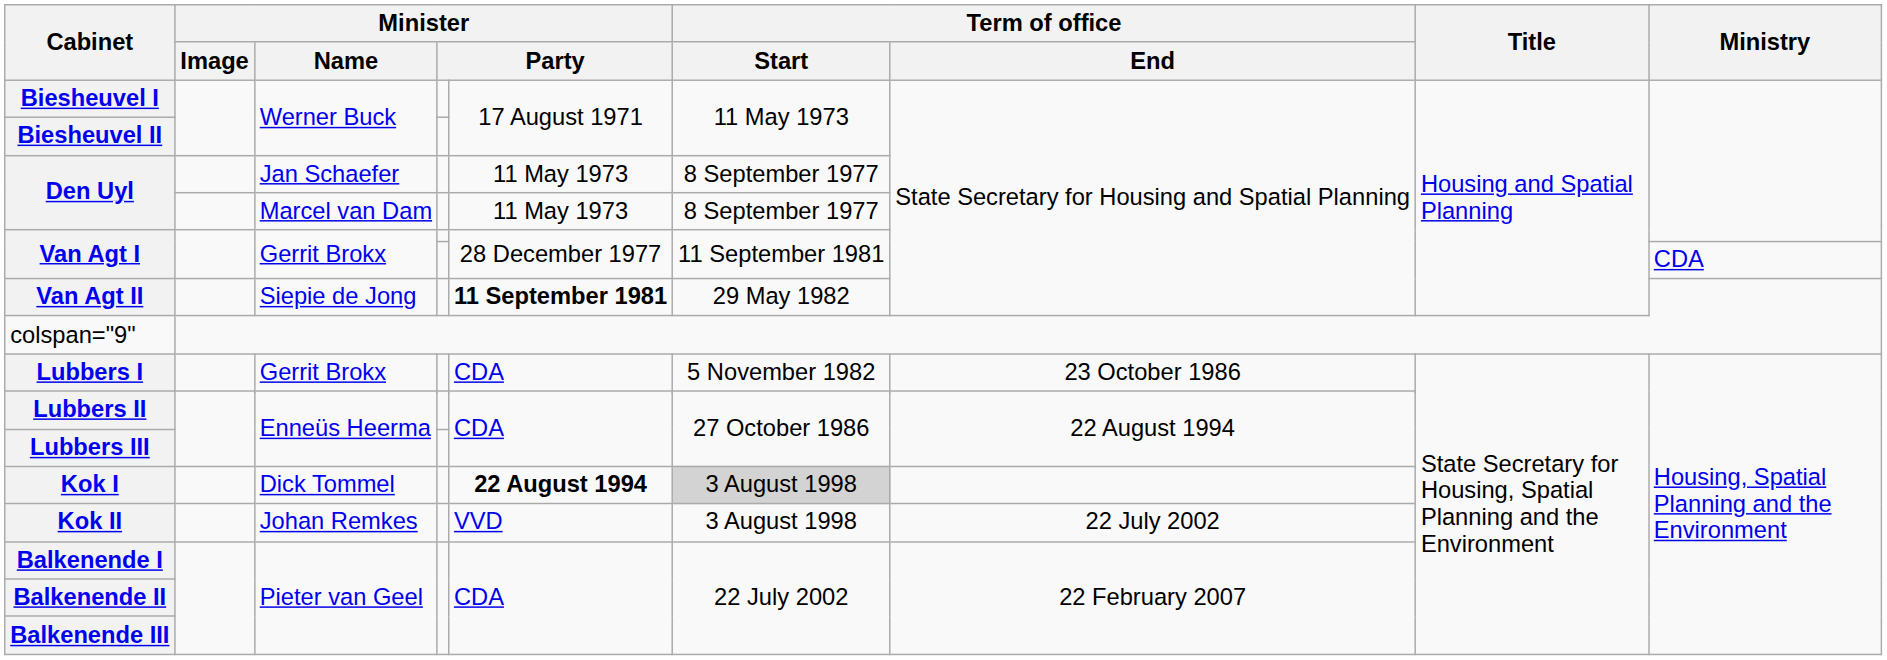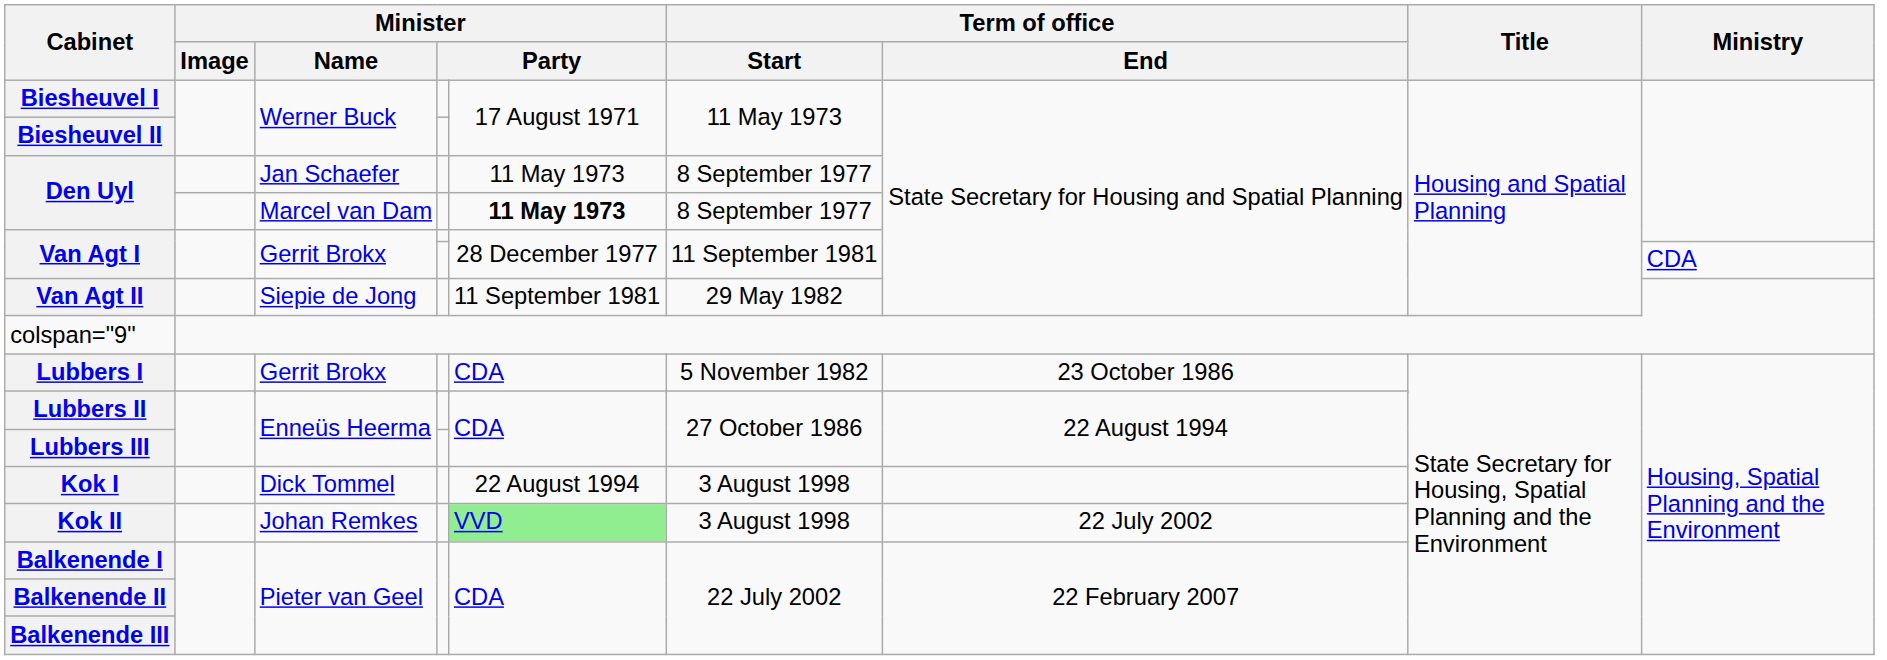Den Uyl / Marcel van Dam | column 5: normal -> bold
Van Agt II | column 5: bold -> normal
Kok I | column 5: bold -> normal
Kok I | Term of office / Start: lightgrey background -> no background
Kok II | column 5: no background -> lightgreen background
